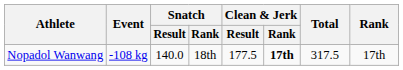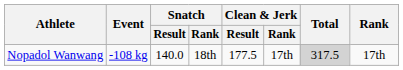Nopadol Wanwang | Clean & Jerk / Rank: bold -> normal
Nopadol Wanwang | Total: no background -> lightgrey background
